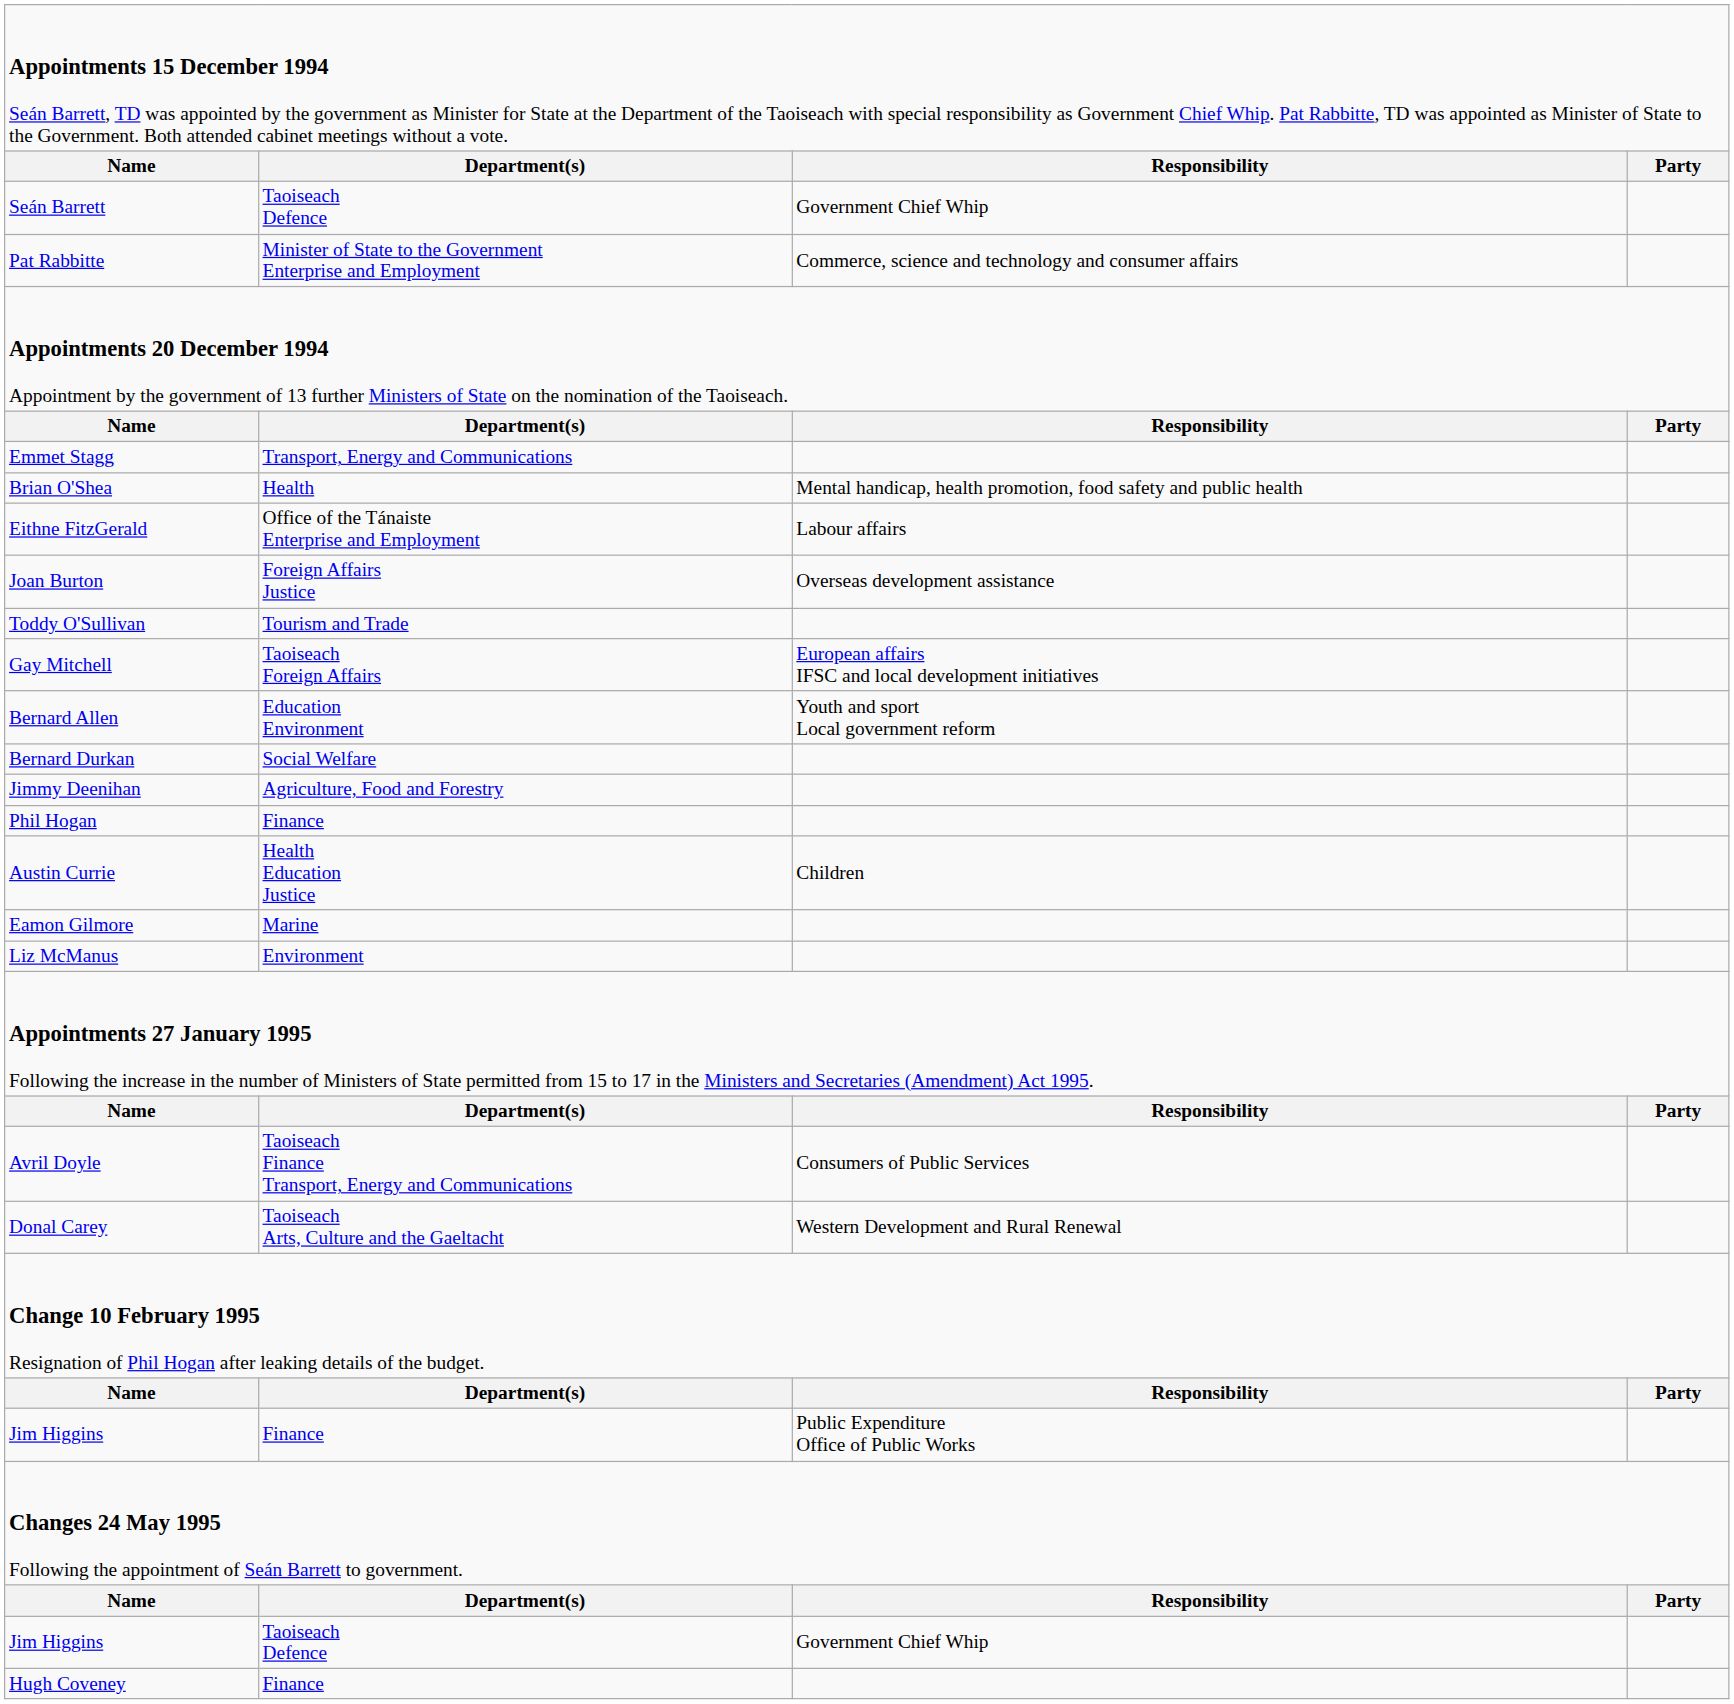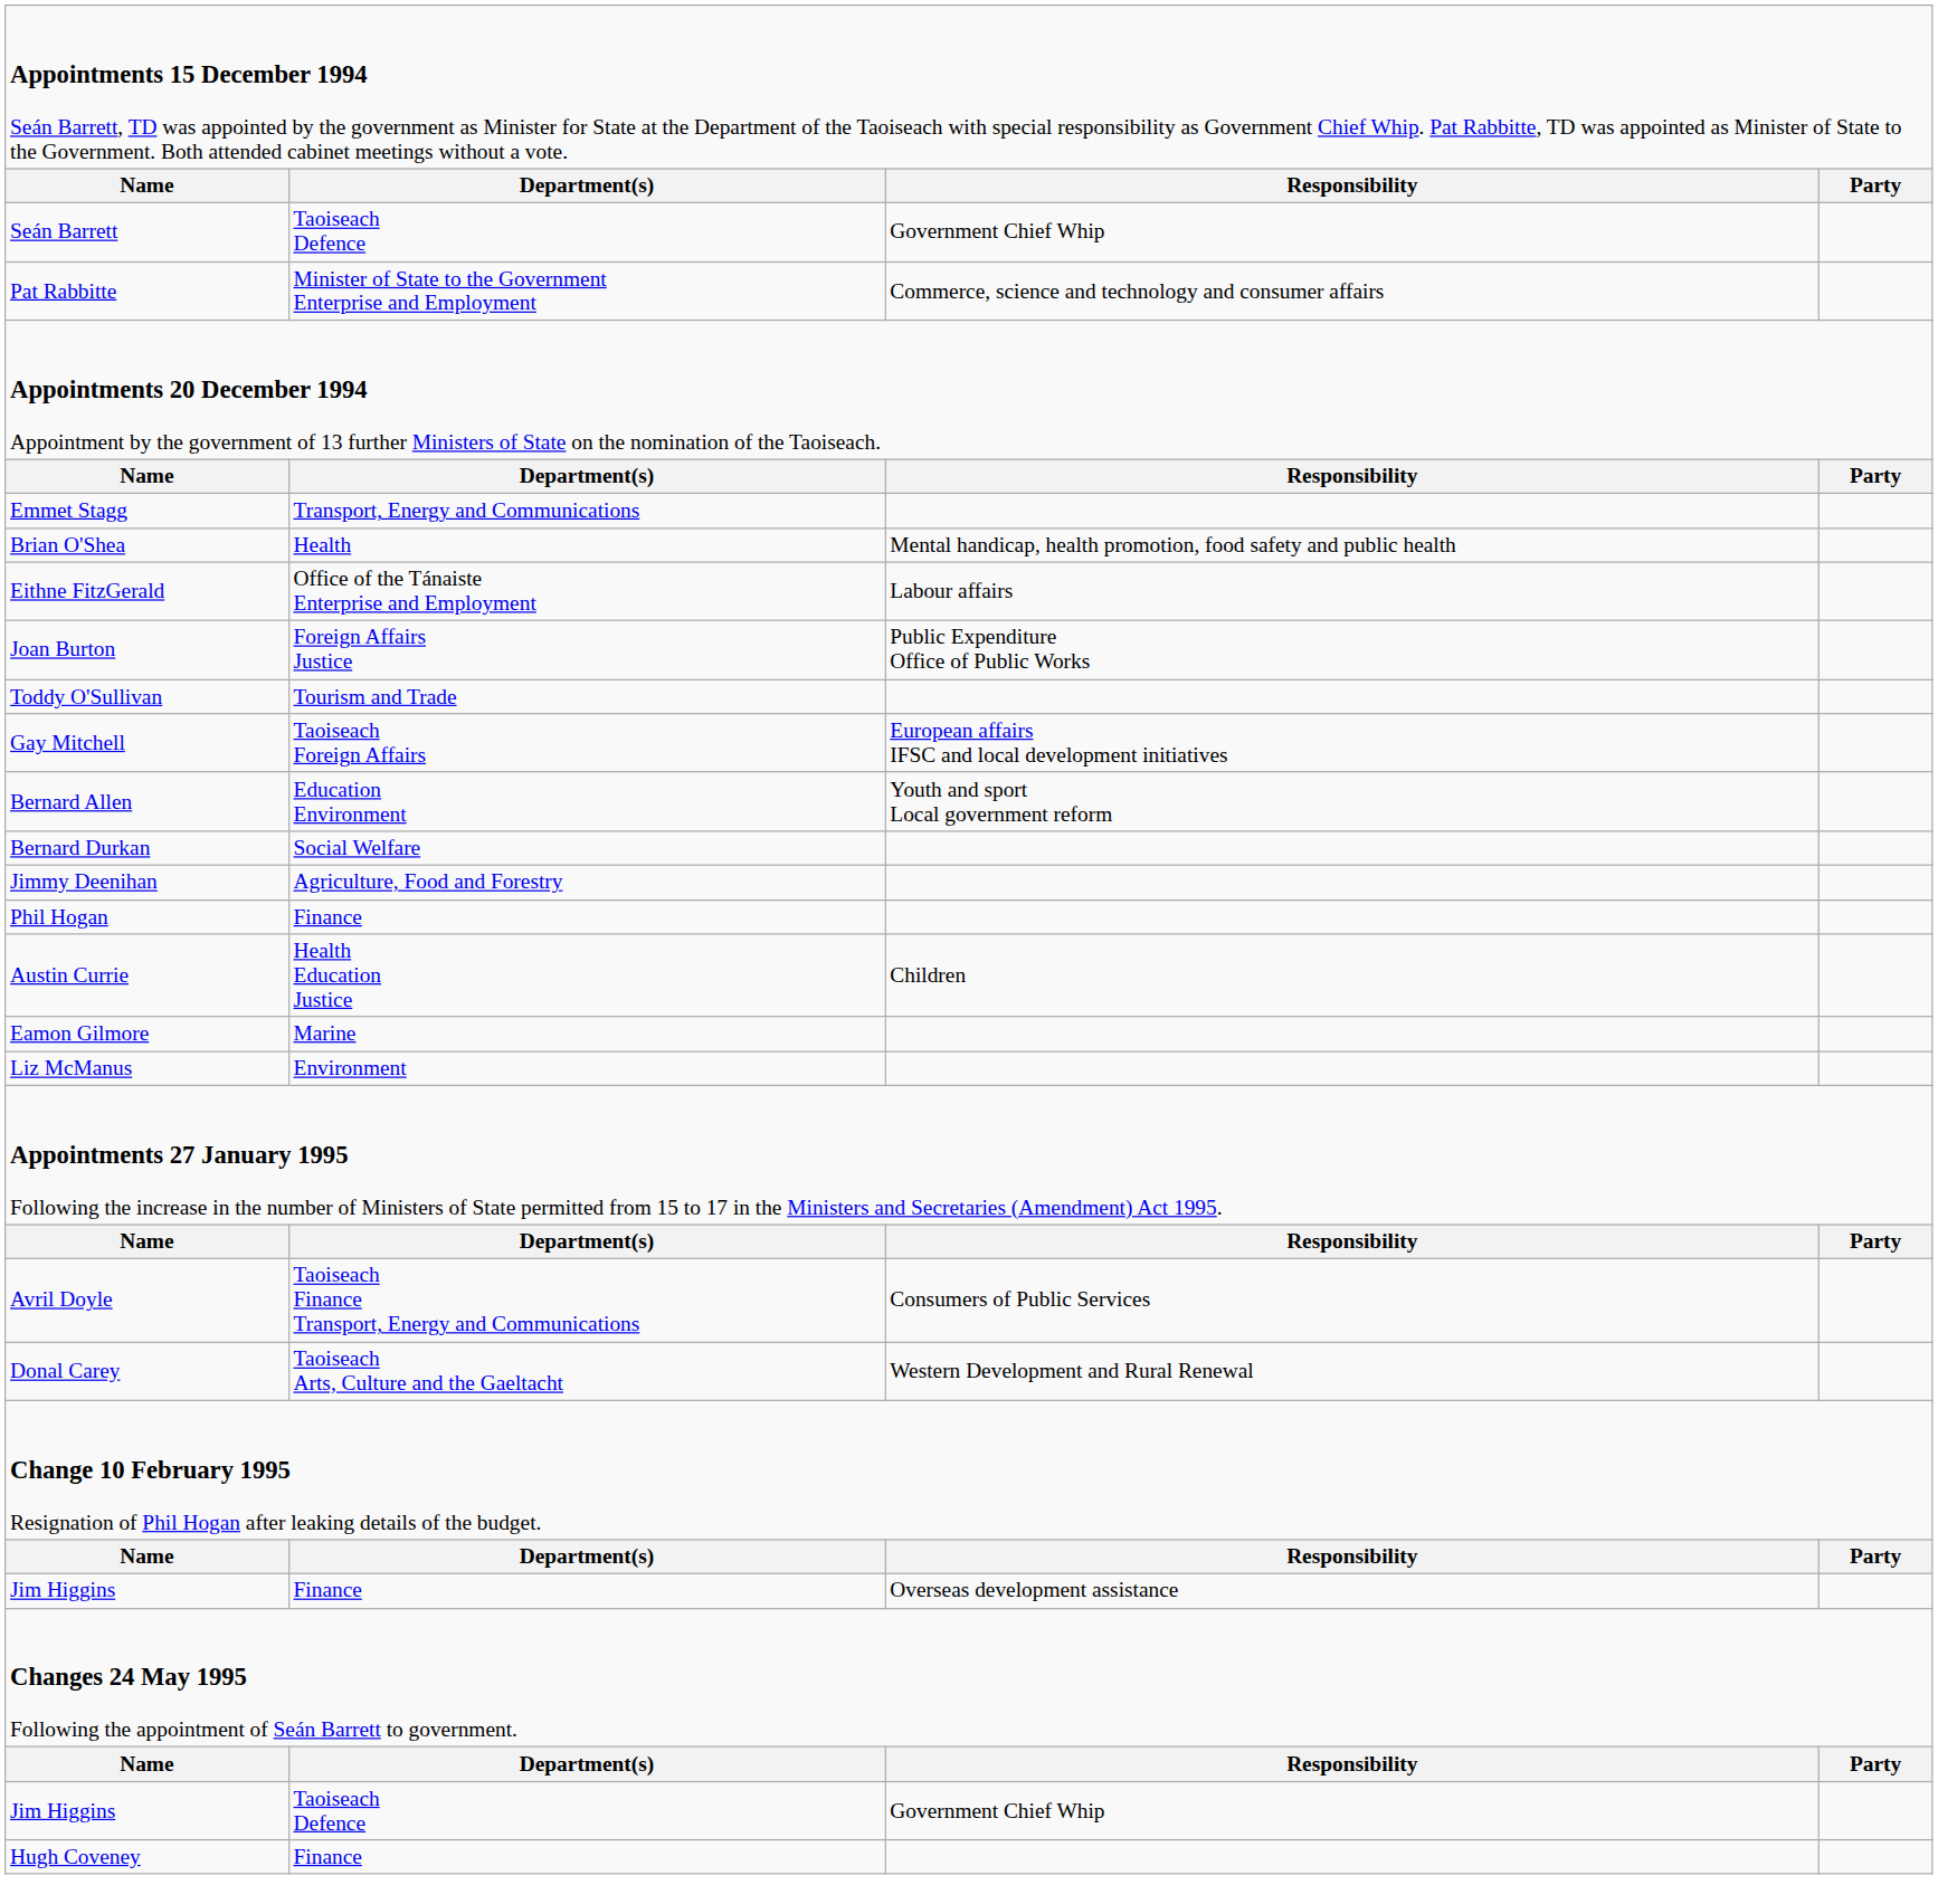Joan Burton | column 3: Overseas development assistance -> Public Expenditure Office of Public Works
Jim Higgins / Finance | column 3: Public Expenditure Office of Public Works -> Overseas development assistance
